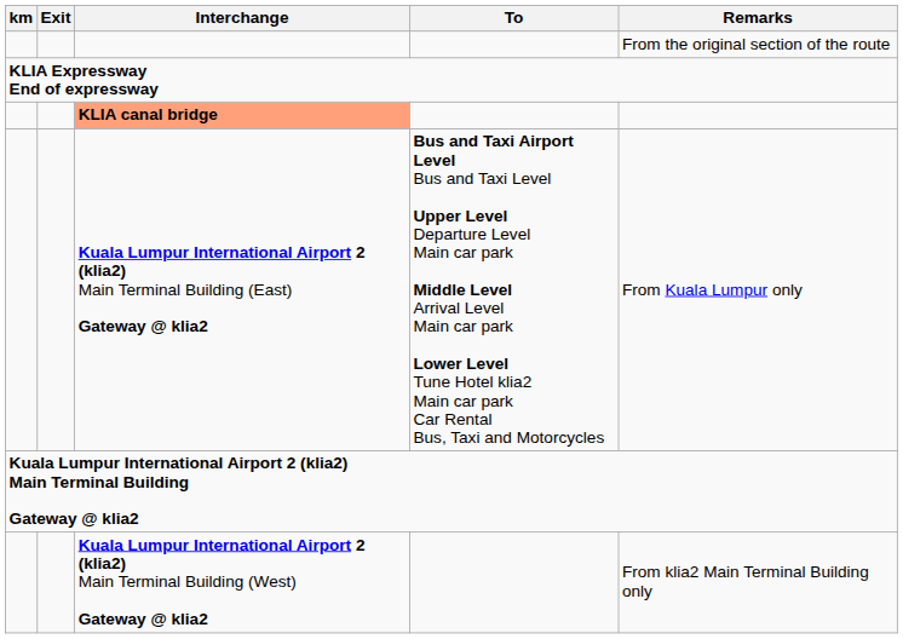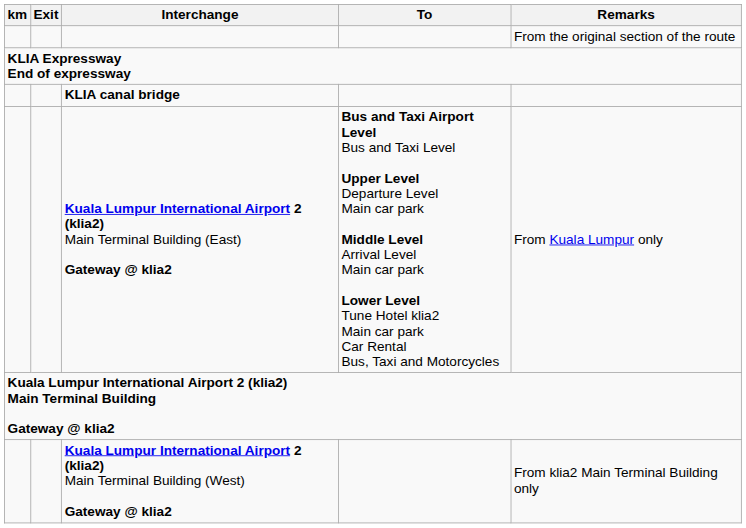KLIA canal bridge | Interchange: lightsalmon background -> no background
